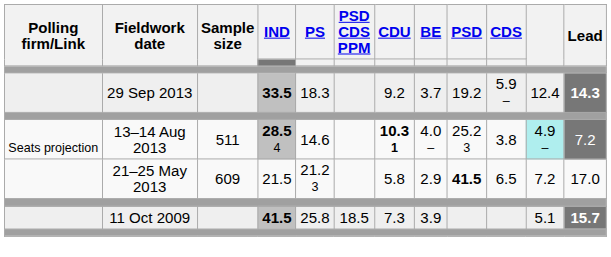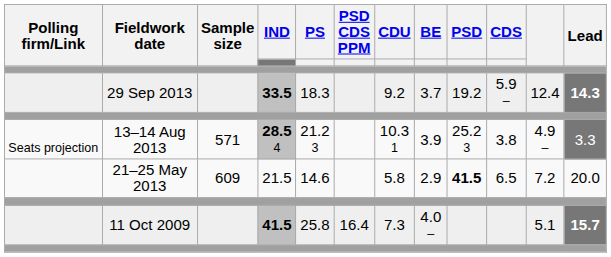13–14 Aug 2013 | Sample size: 511 -> 571
13–14 Aug 2013 | PS: 14.6 -> 21.2 3
13–14 Aug 2013 | CDU: bold -> normal
13–14 Aug 2013 | BE: 4.0 – -> 3.9
13–14 Aug 2013 | column 11: paleturquoise background -> no background
13–14 Aug 2013 | Lead: 7.2 -> 3.3
21–25 May 2013 | PS: 21.2 3 -> 14.6
21–25 May 2013 | Lead: 17.0 -> 20.0
11 Oct 2009 | PSD CDS PPM: 18.5 -> 16.4
11 Oct 2009 | BE: 3.9 -> 4.0 –
